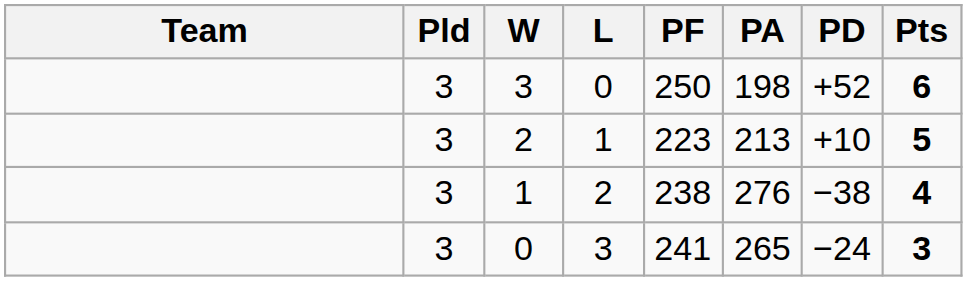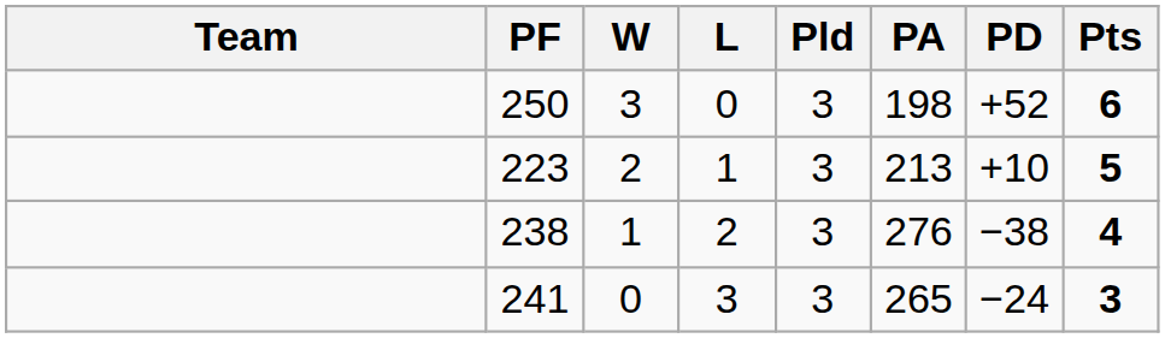columns swapped: Pld <-> PF
